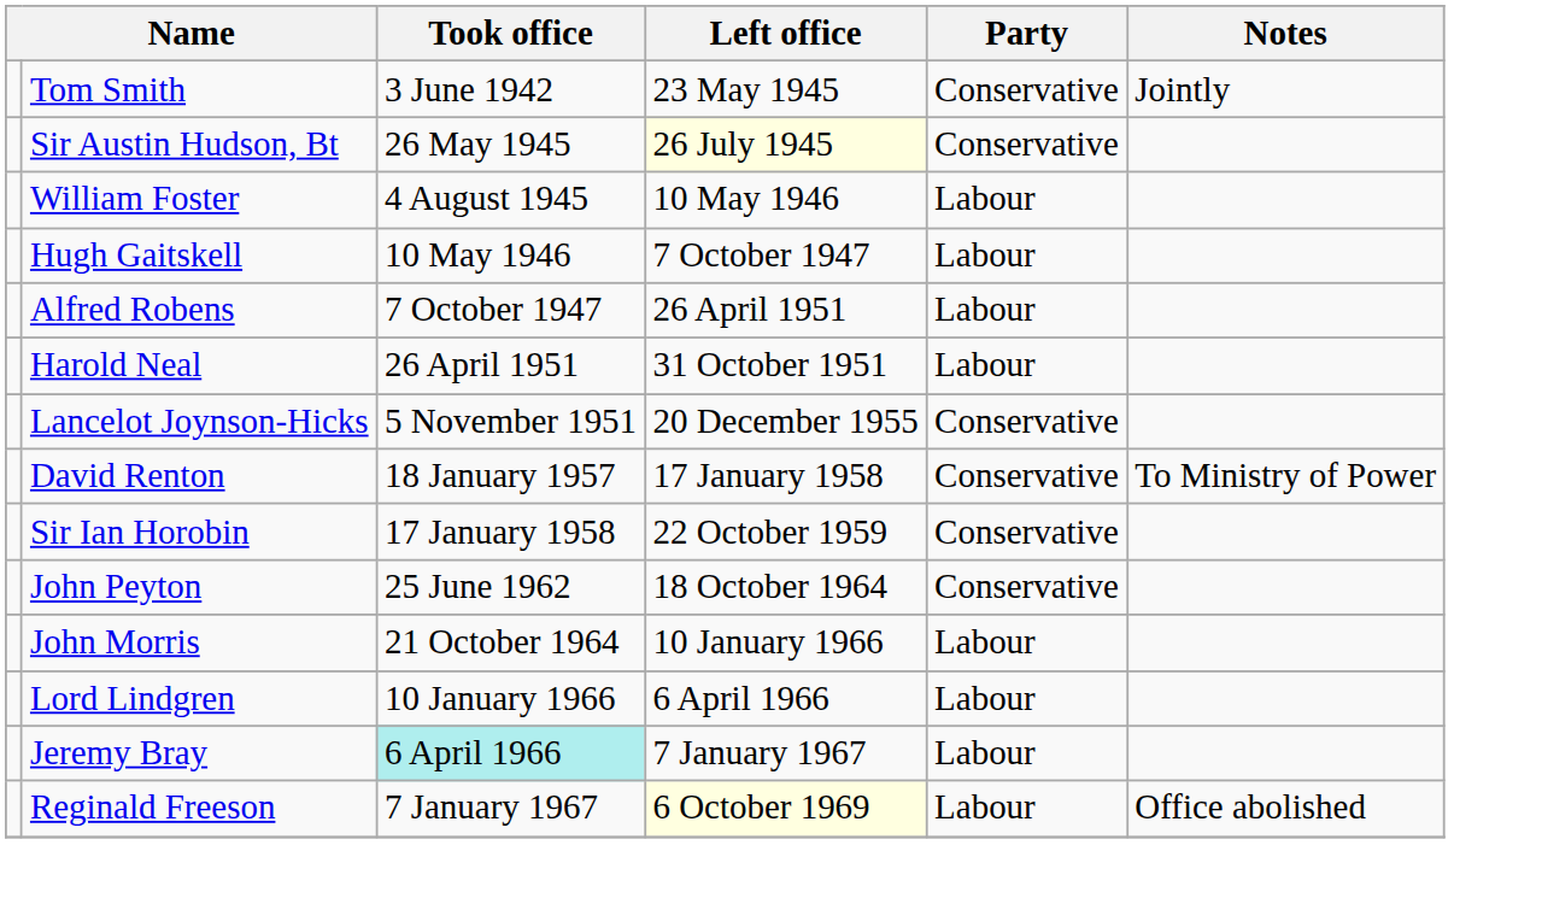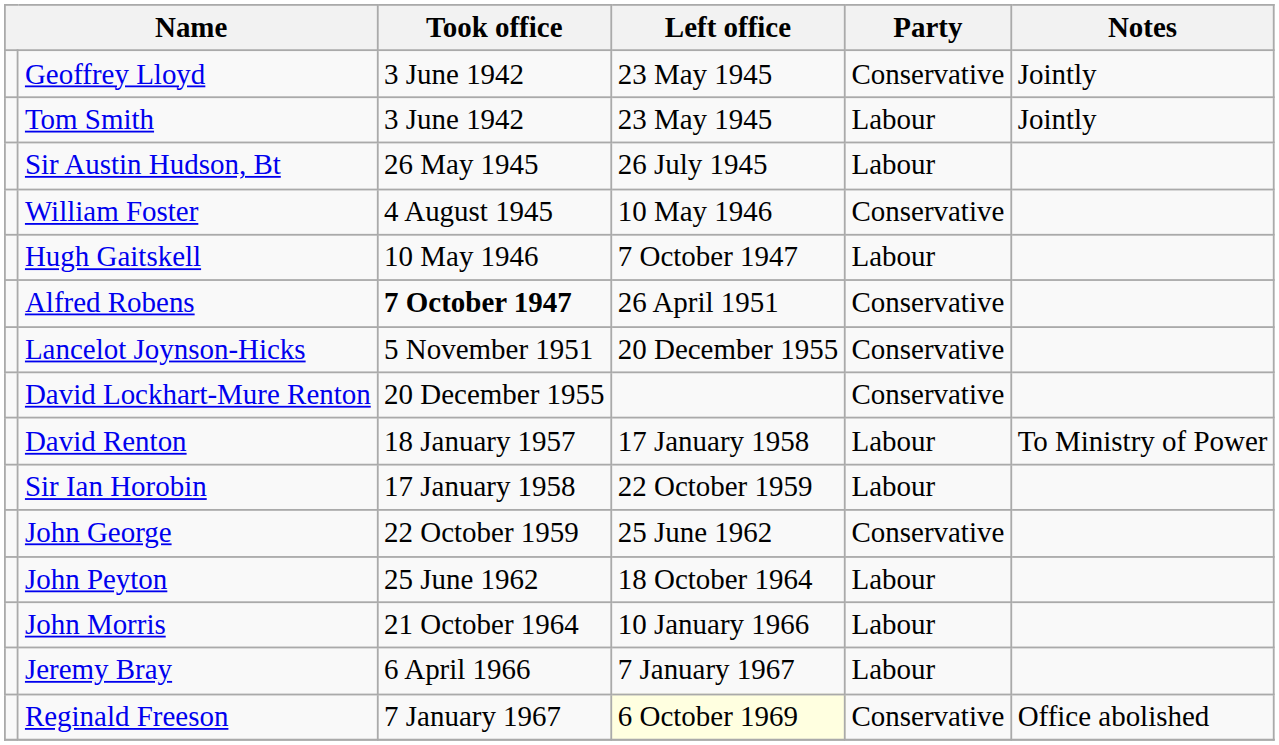+ row: Geoffrey Lloyd | 3 June 1942 | 23 May 1945 | Conservative | Jointly
Tom Smith | Party: Conservative -> Labour
Sir Austin Hudson, Bt | Left office: lightyellow background -> no background
Sir Austin Hudson, Bt | Party: Conservative -> Labour
William Foster | Party: Labour -> Conservative
Alfred Robens | Took office: normal -> bold
Alfred Robens | Party: Labour -> Conservative
- row: Harold Neal | 26 April 1951 | 31 October 1951 | Labour
+ row: David Lockhart-Mure Renton | 20 December 1955 | Conservative
David Renton | Party: Conservative -> Labour
Sir Ian Horobin | Party: Conservative -> Labour
+ row: John George | 22 October 1959 | 25 June 1962 | Conservative
John Peyton | Party: Conservative -> Labour
- row: Lord Lindgren | 10 January 1966 | 6 April 1966 | Labour
Jeremy Bray | Took office: paleturquoise background -> no background
Reginald Freeson | Party: Labour -> Conservative
